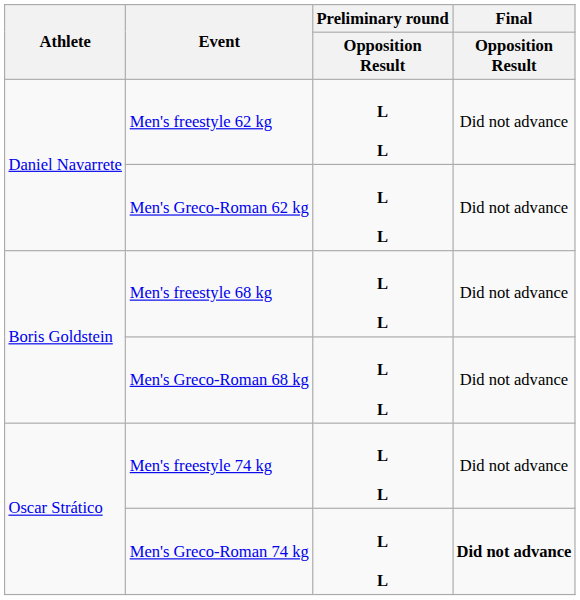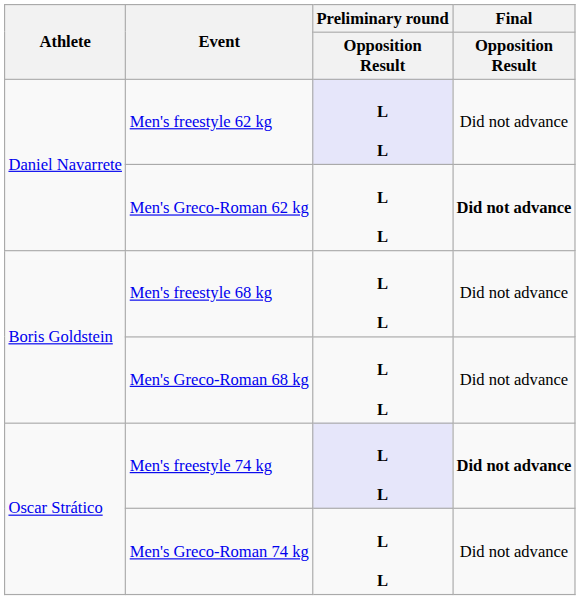Men's freestyle 62 kg | Preliminary round / Opposition Result: no background -> lavender background
Men's Greco-Roman 62 kg | Final / Opposition Result: normal -> bold
Men's freestyle 74 kg | Preliminary round / Opposition Result: no background -> lavender background
Men's freestyle 74 kg | Final / Opposition Result: normal -> bold
Men's Greco-Roman 74 kg | Final / Opposition Result: bold -> normal
